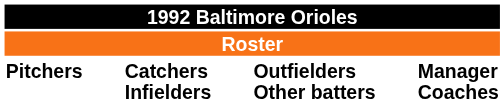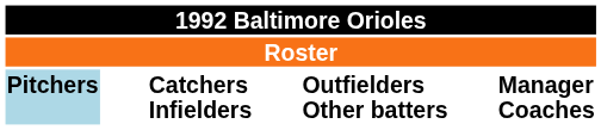Pitchers | column 1: no background -> lightblue background
